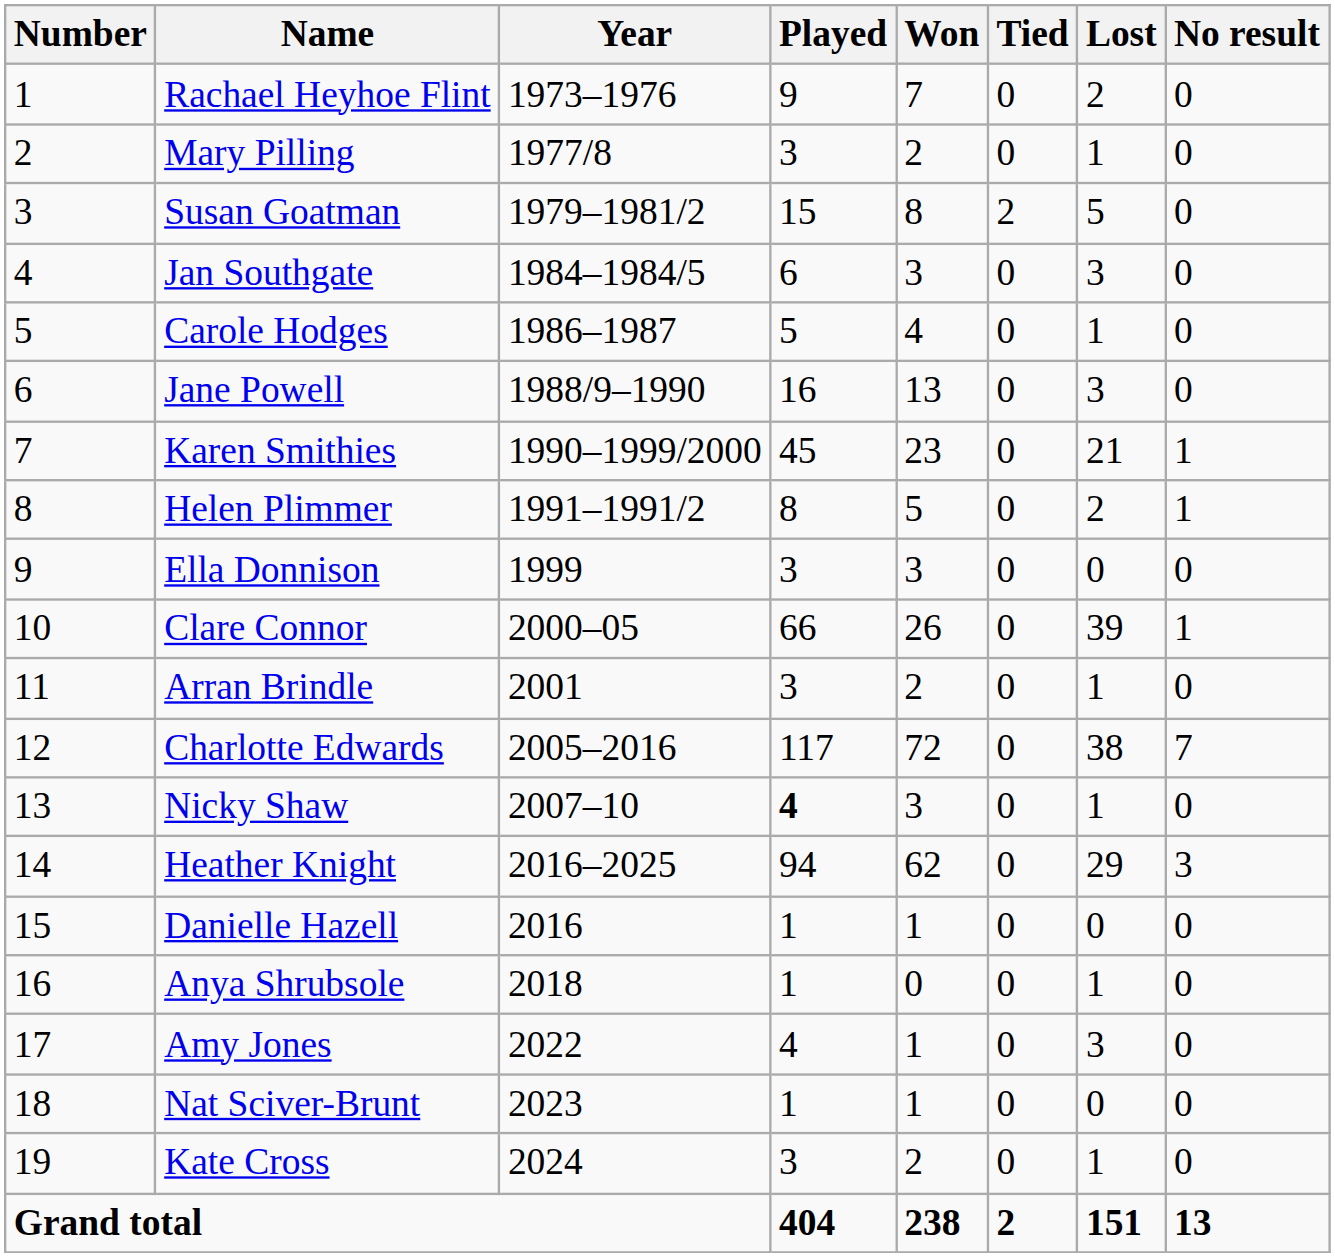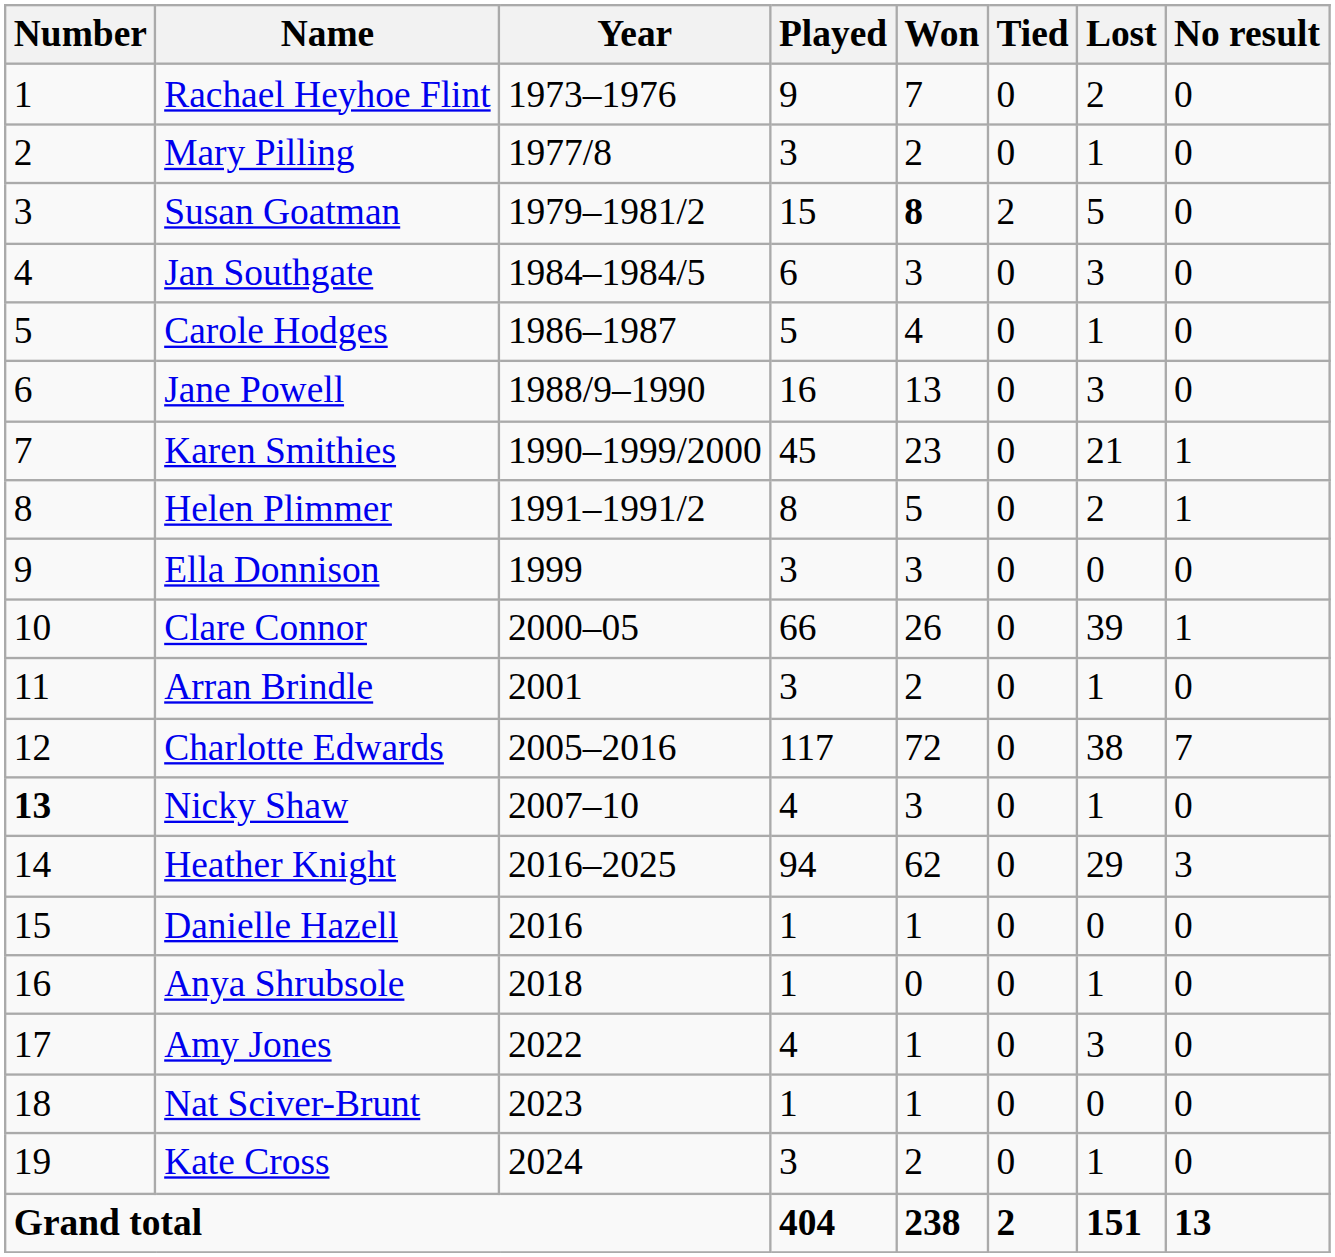Susan Goatman | Won: normal -> bold
Nicky Shaw | Number: normal -> bold
Nicky Shaw | Played: bold -> normal
